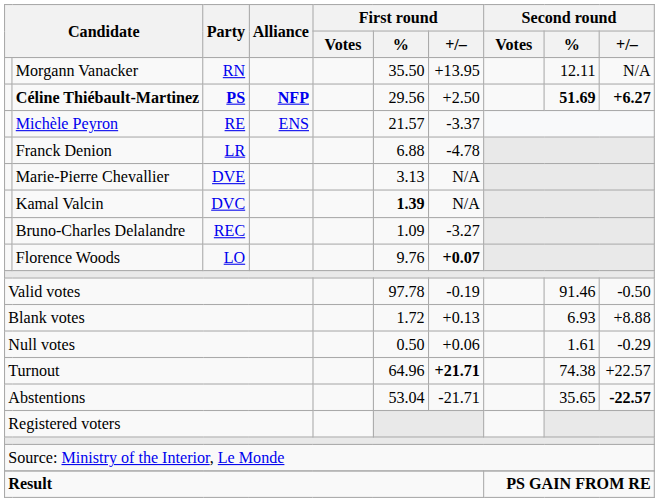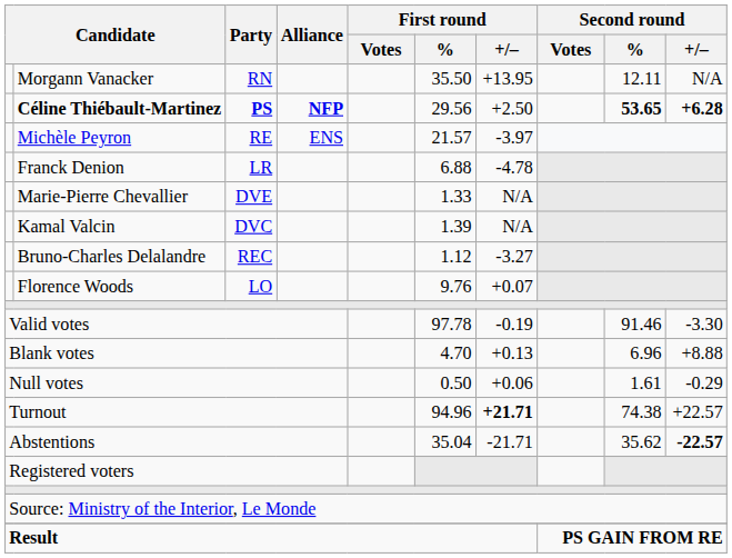Céline Thiébault-Martinez | Second round / %: 51.69 -> 53.65
Céline Thiébault-Martinez | Second round / +/–: +6.27 -> +6.28
Michèle Peyron | First round / +/–: -3.37 -> -3.97
Marie-Pierre Chevallier | First round / %: 3.13 -> 1.33
Kamal Valcin | First round / %: bold -> normal
Bruno-Charles Delalandre | First round / %: 1.09 -> 1.12
Florence Woods | First round / +/–: bold -> normal
Valid votes | Second round / +/–: -0.50 -> -3.30
Blank votes | First round / %: 1.72 -> 4.70
Blank votes | Second round / %: 6.93 -> 6.96
Turnout | First round / %: 64.96 -> 94.96
Abstentions | First round / %: 53.04 -> 35.04
Abstentions | Second round / %: 35.65 -> 35.62
